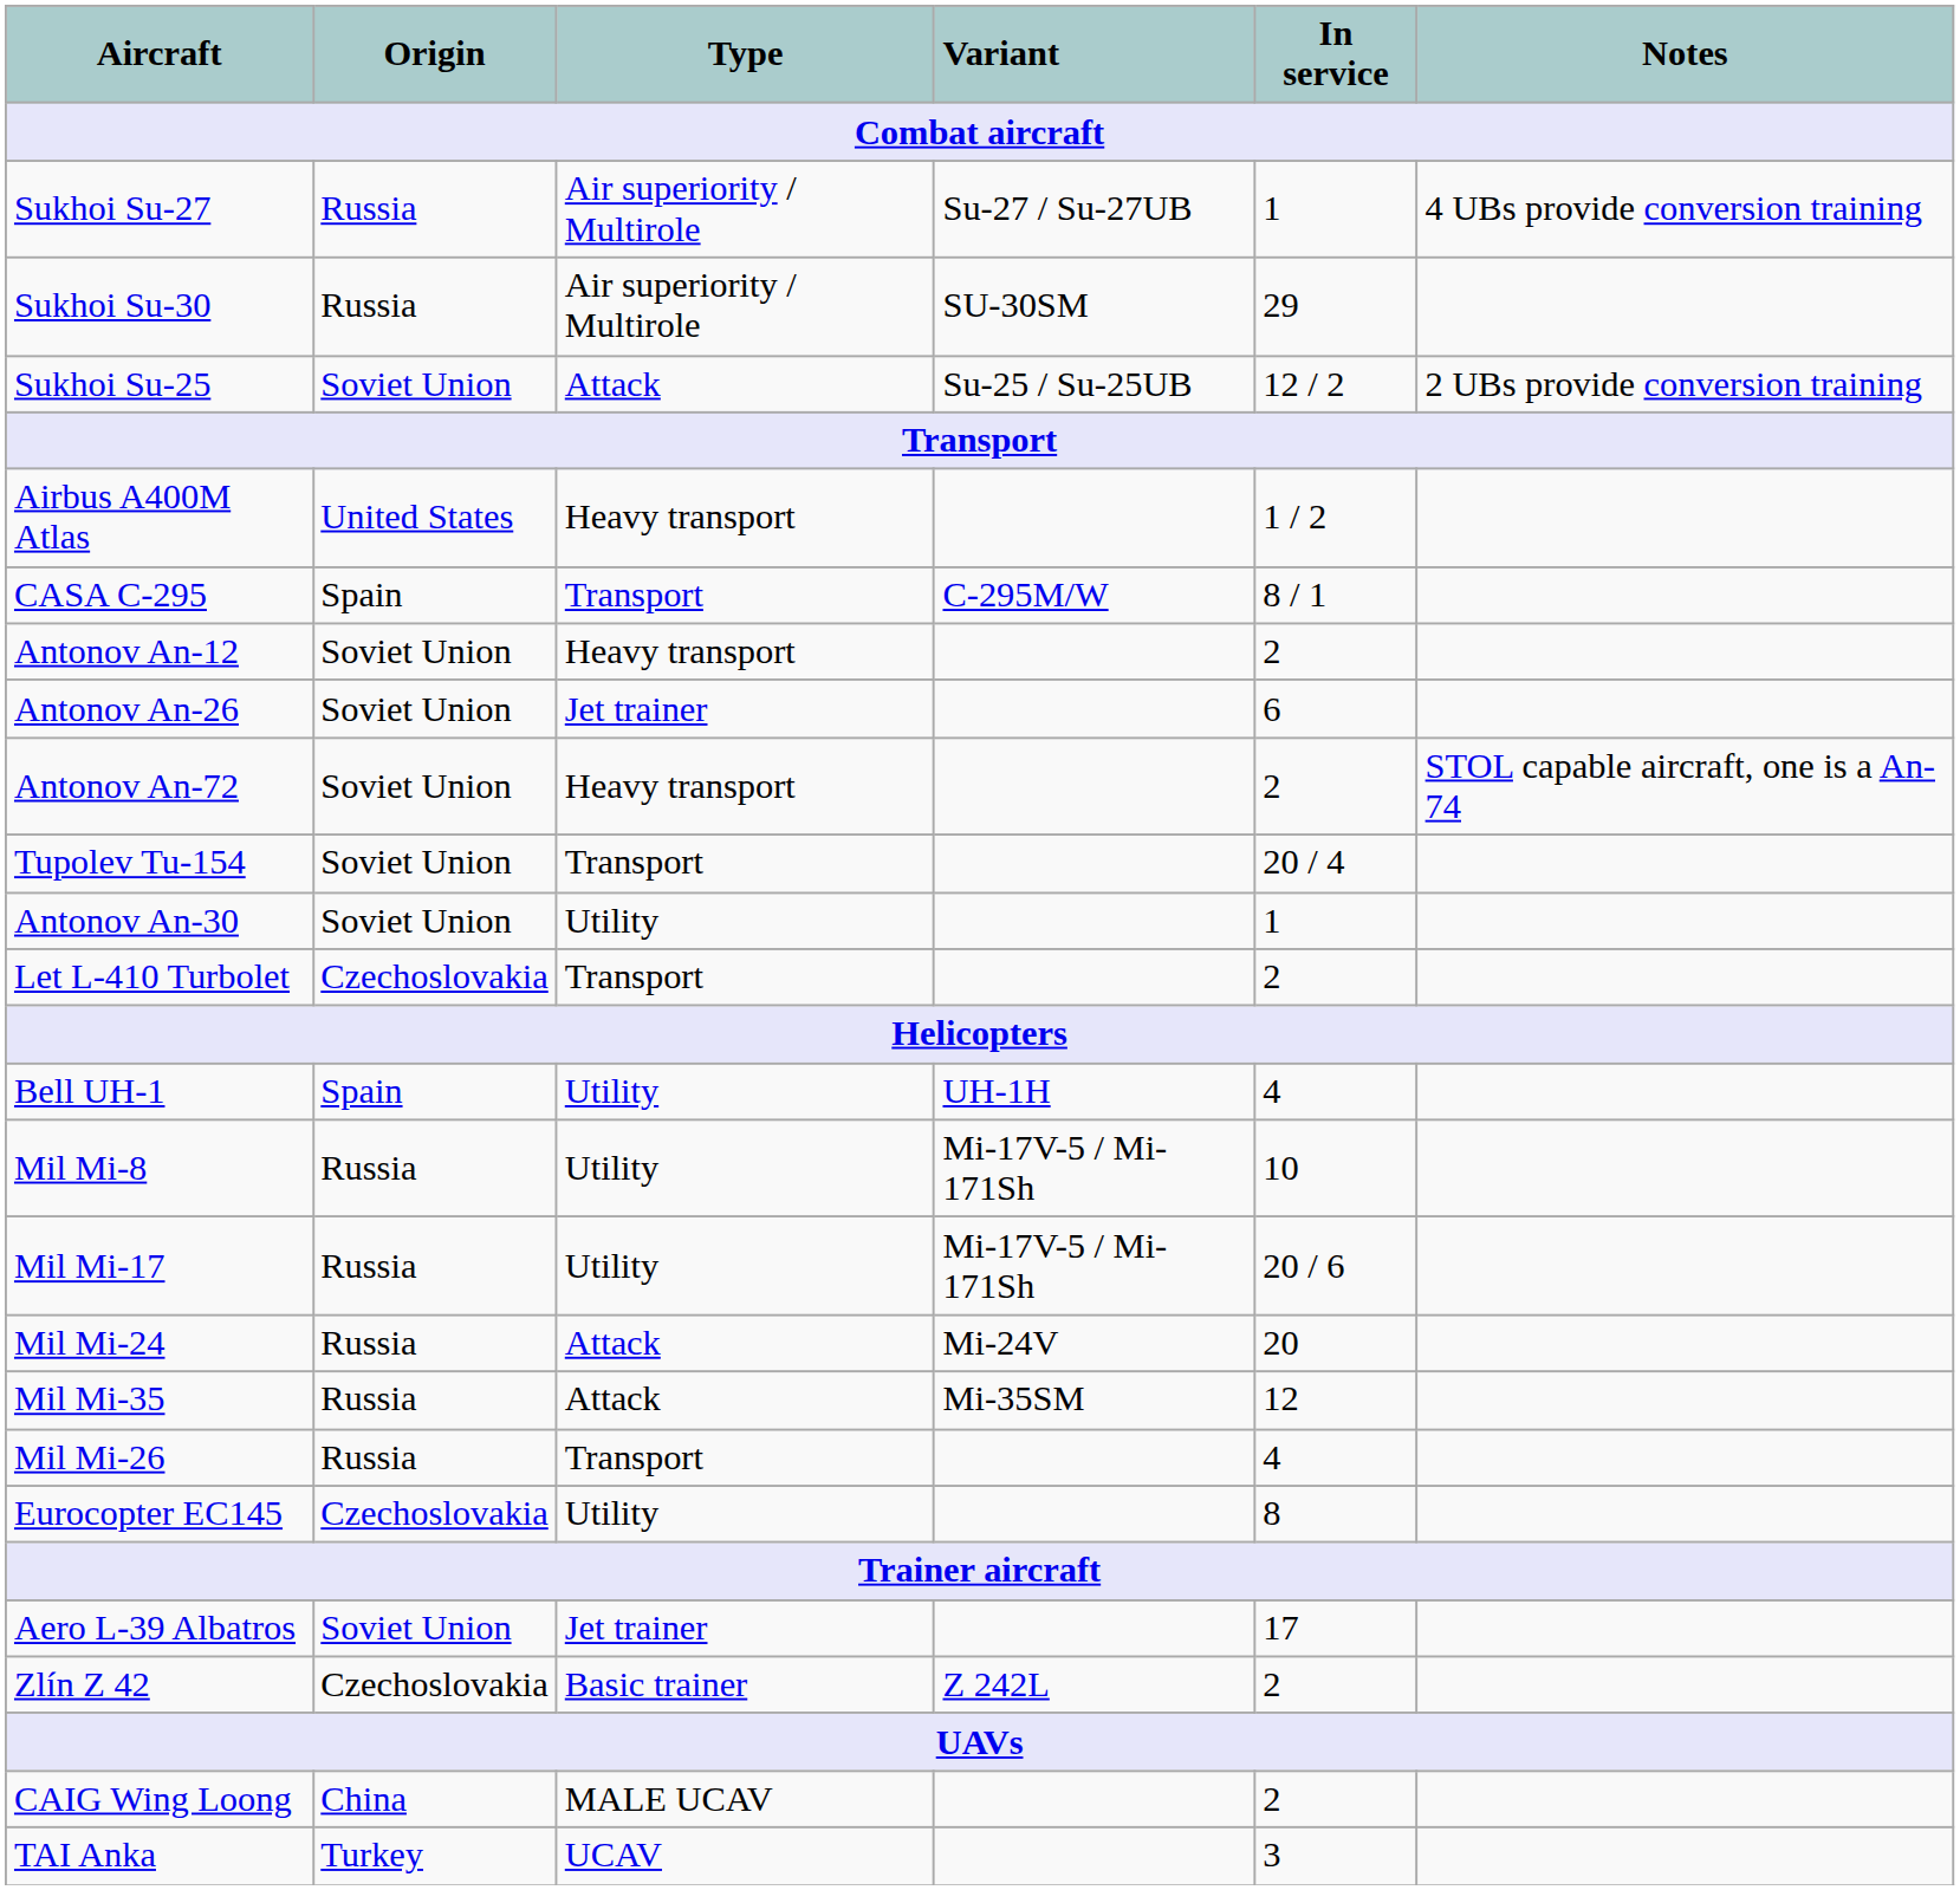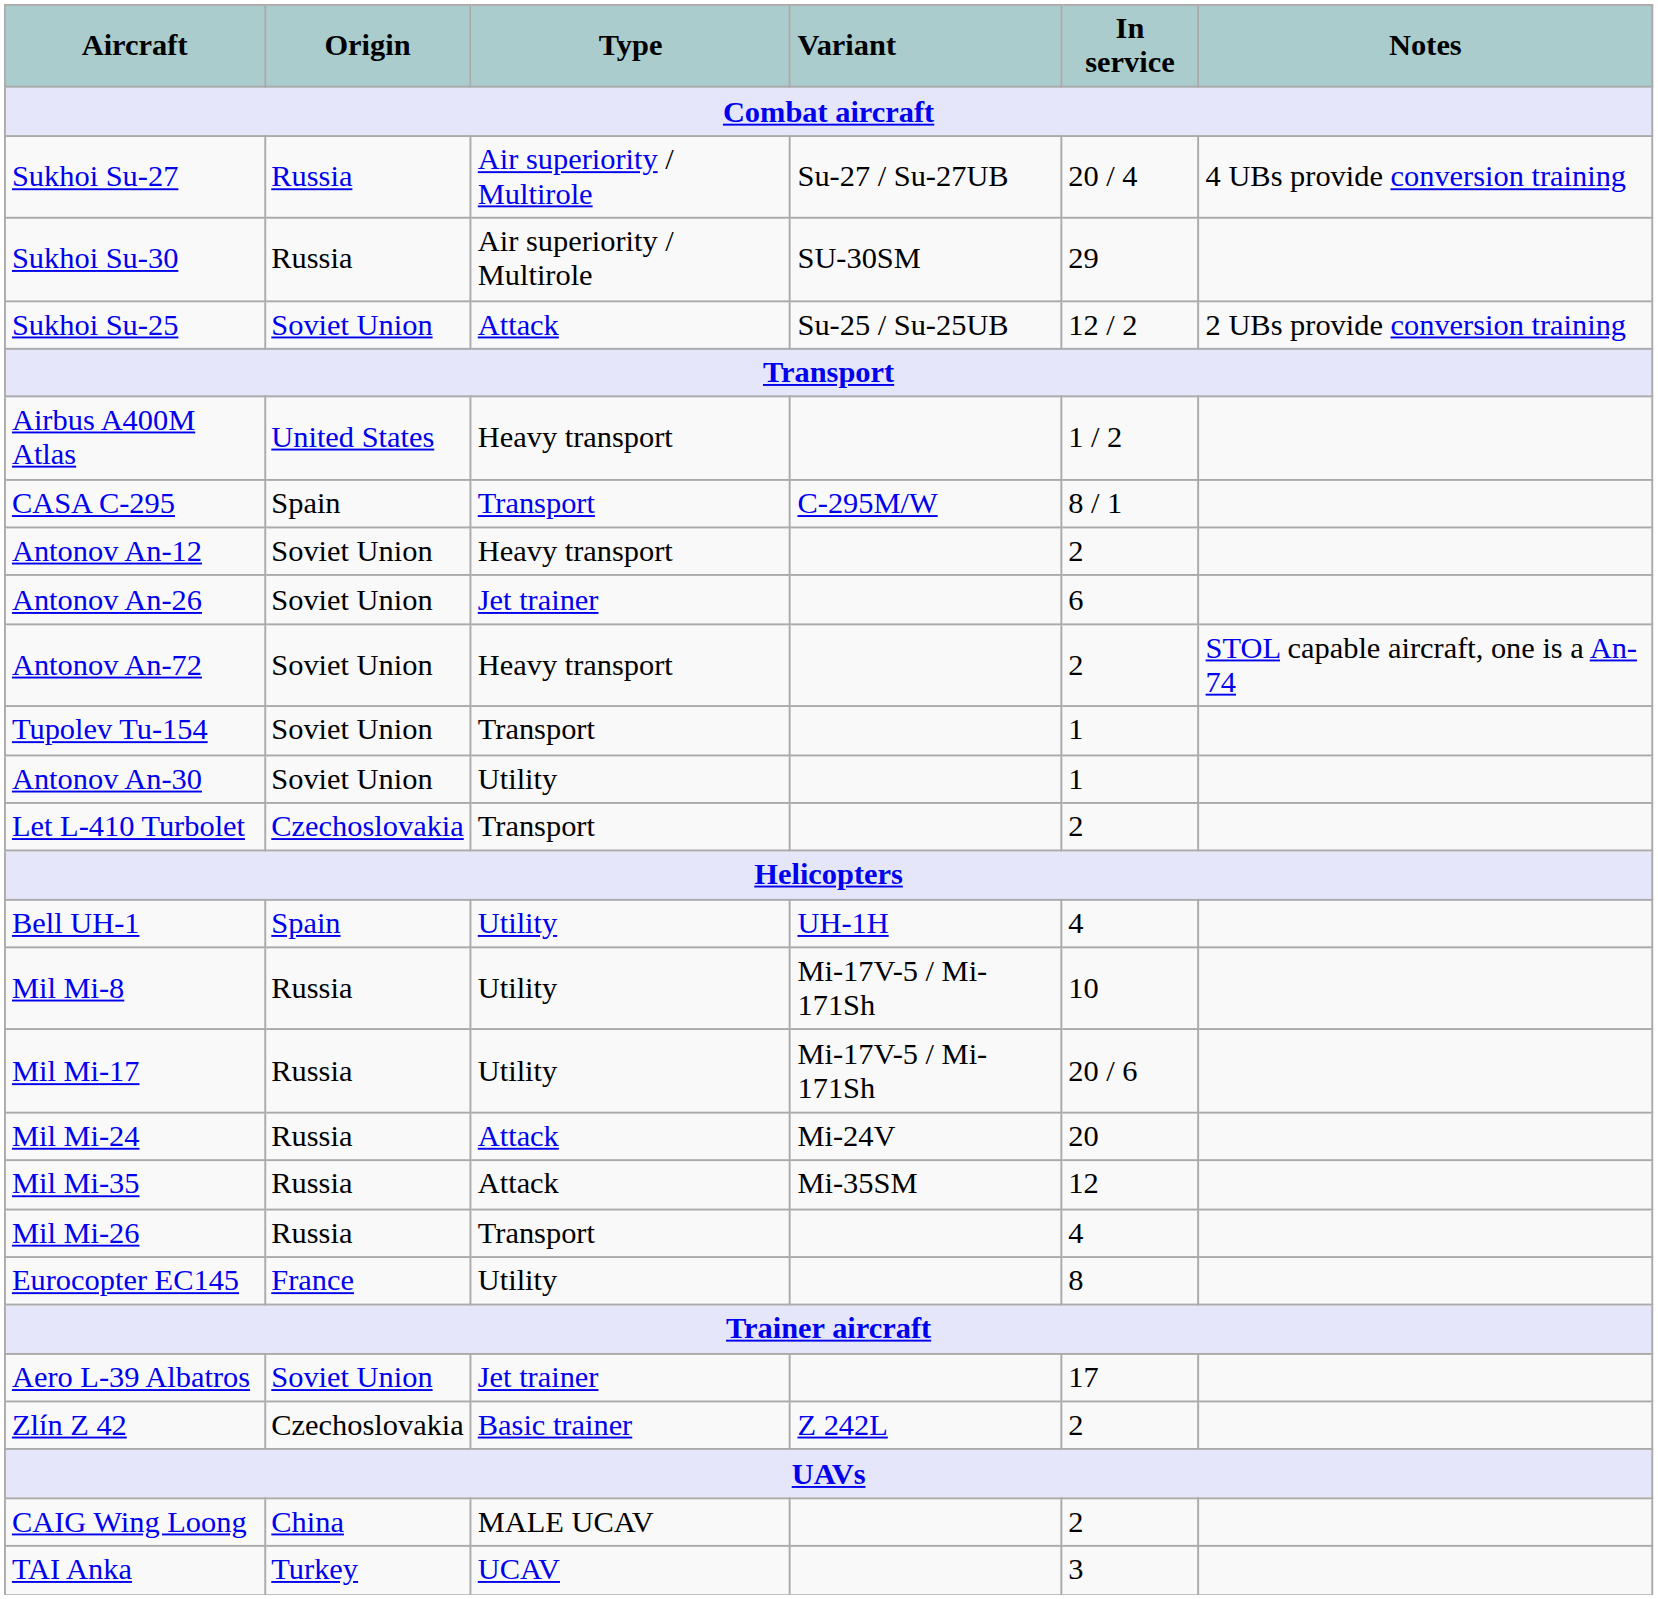Sukhoi Su-27 | In service: 1 -> 20 / 4
Tupolev Tu-154 | In service: 20 / 4 -> 1
Eurocopter EC145 | Origin: Czechoslovakia -> France
